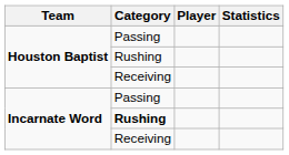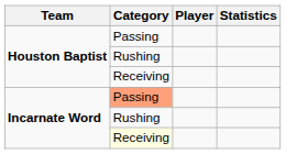Incarnate Word / Passing | Category: no background -> lightsalmon background
Incarnate Word / Rushing | Category: bold -> normal
Incarnate Word / Receiving | Category: no background -> lightyellow background
